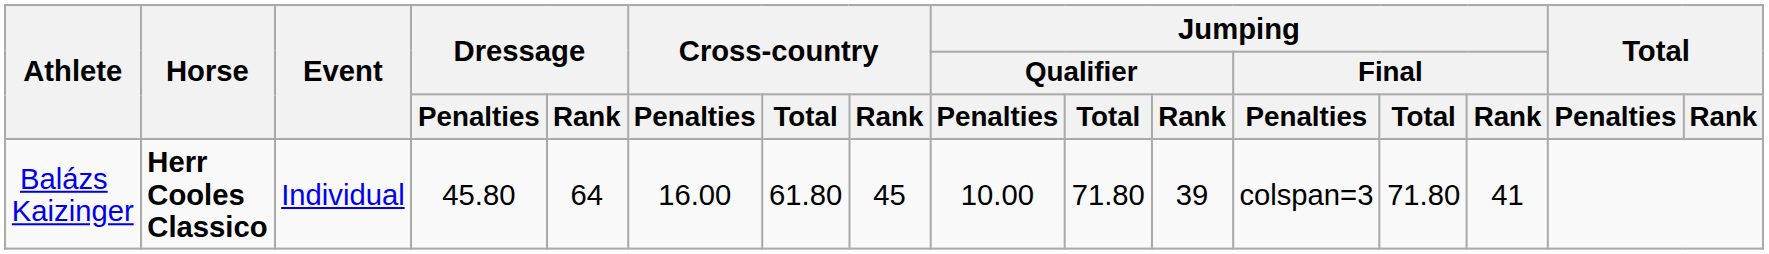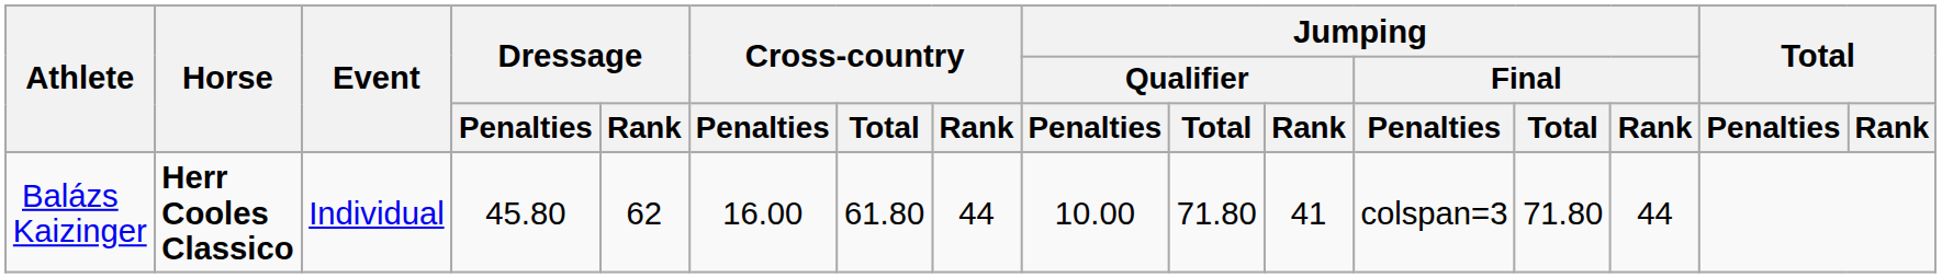Balázs Kaizinger | Dressage / Rank: 64 -> 62
Balázs Kaizinger | Cross-country / Rank: 45 -> 44
Balázs Kaizinger | Jumping / Qualifier / Rank: 39 -> 41
Balázs Kaizinger | Jumping / Final / Rank: 41 -> 44
